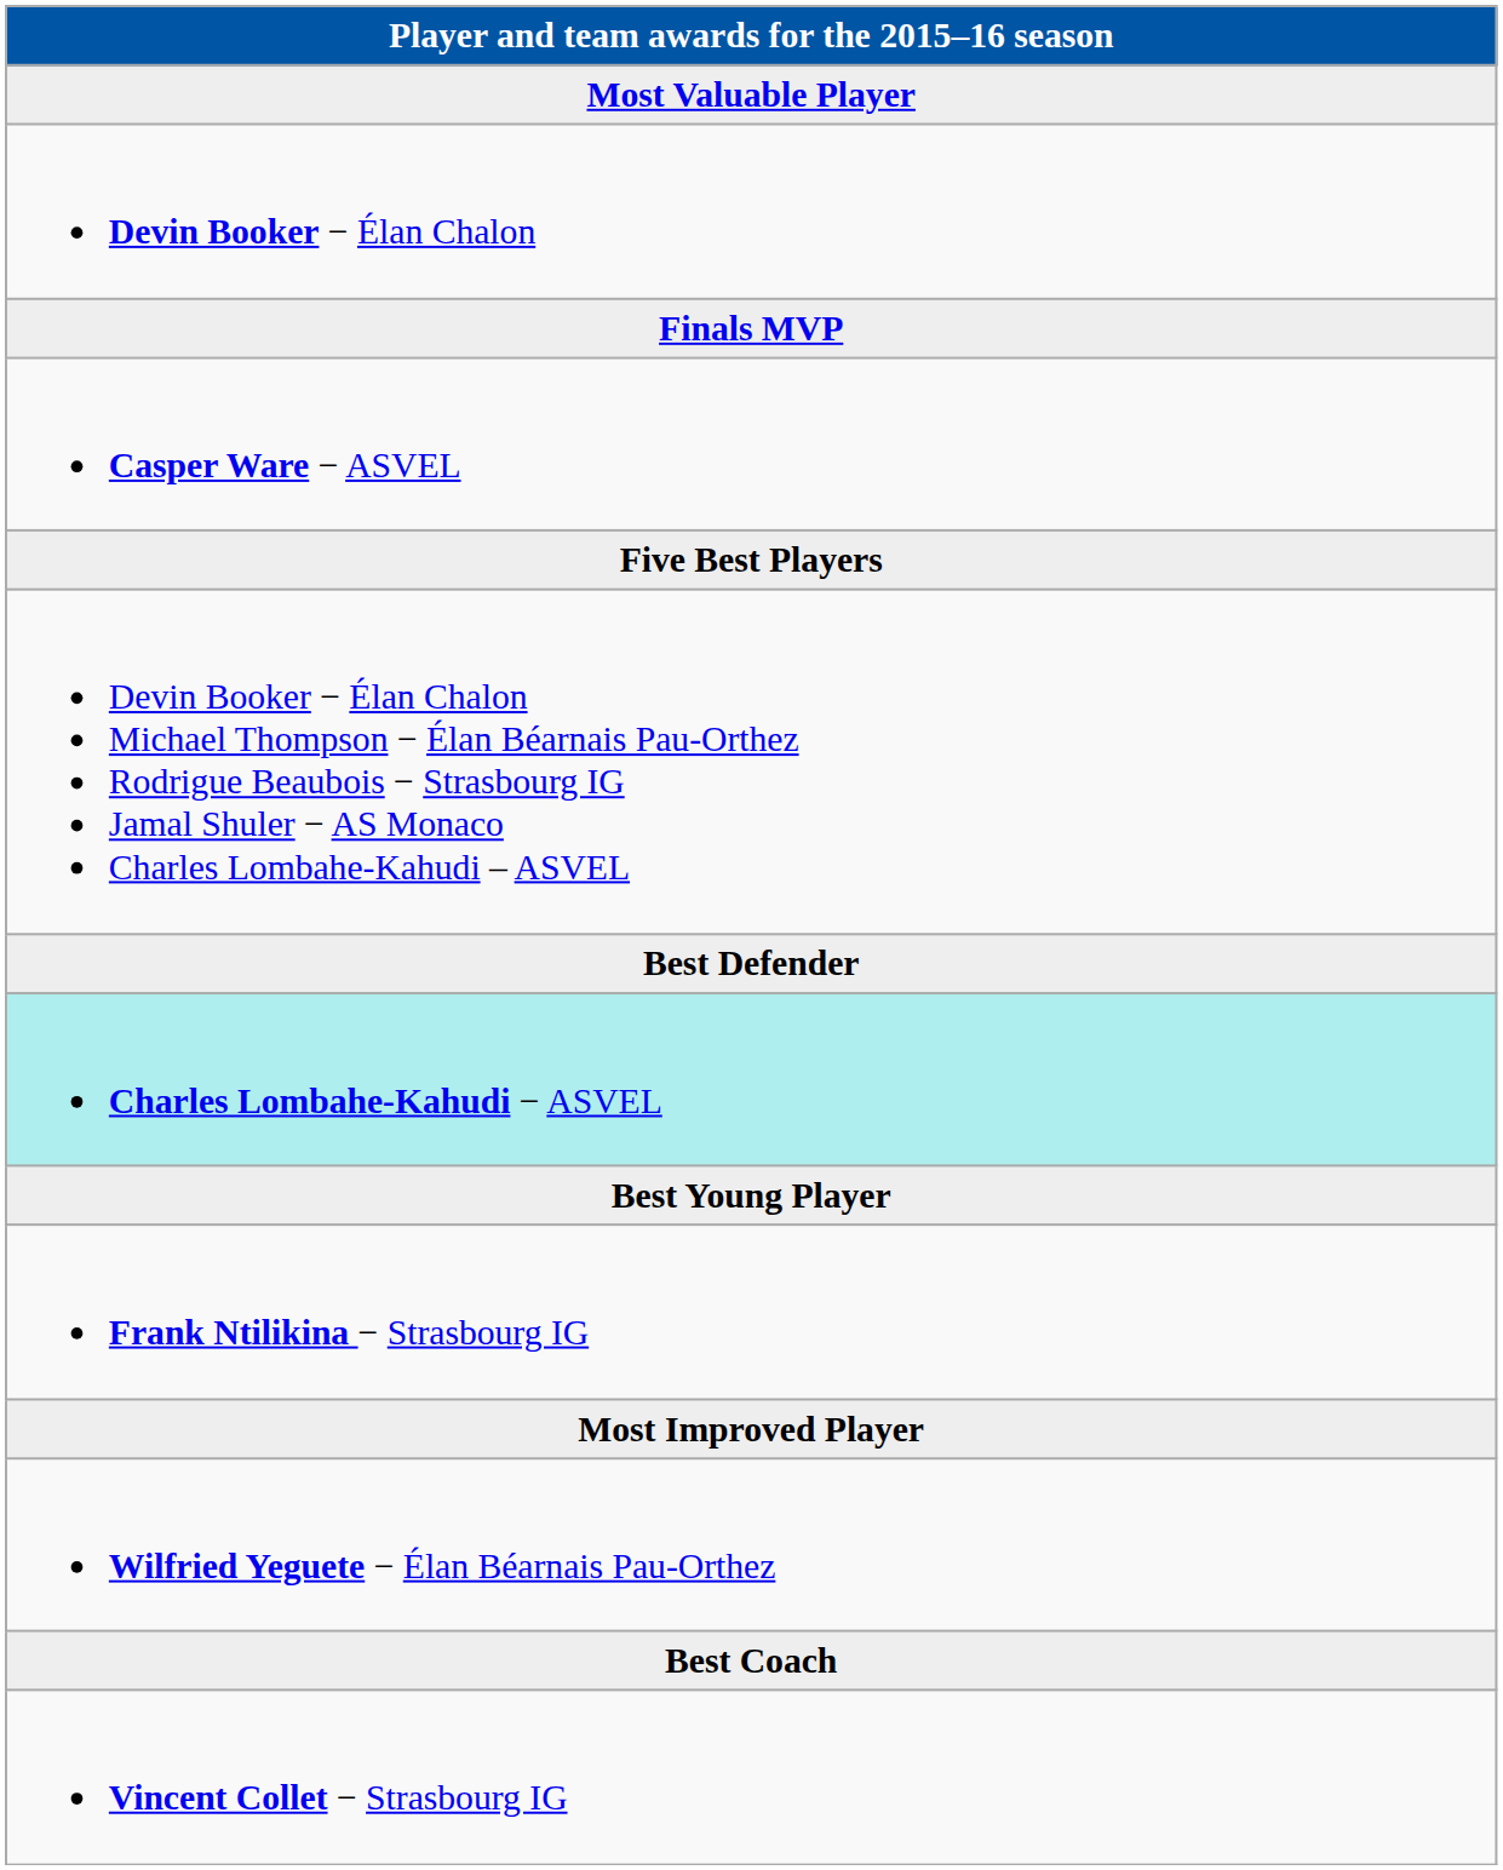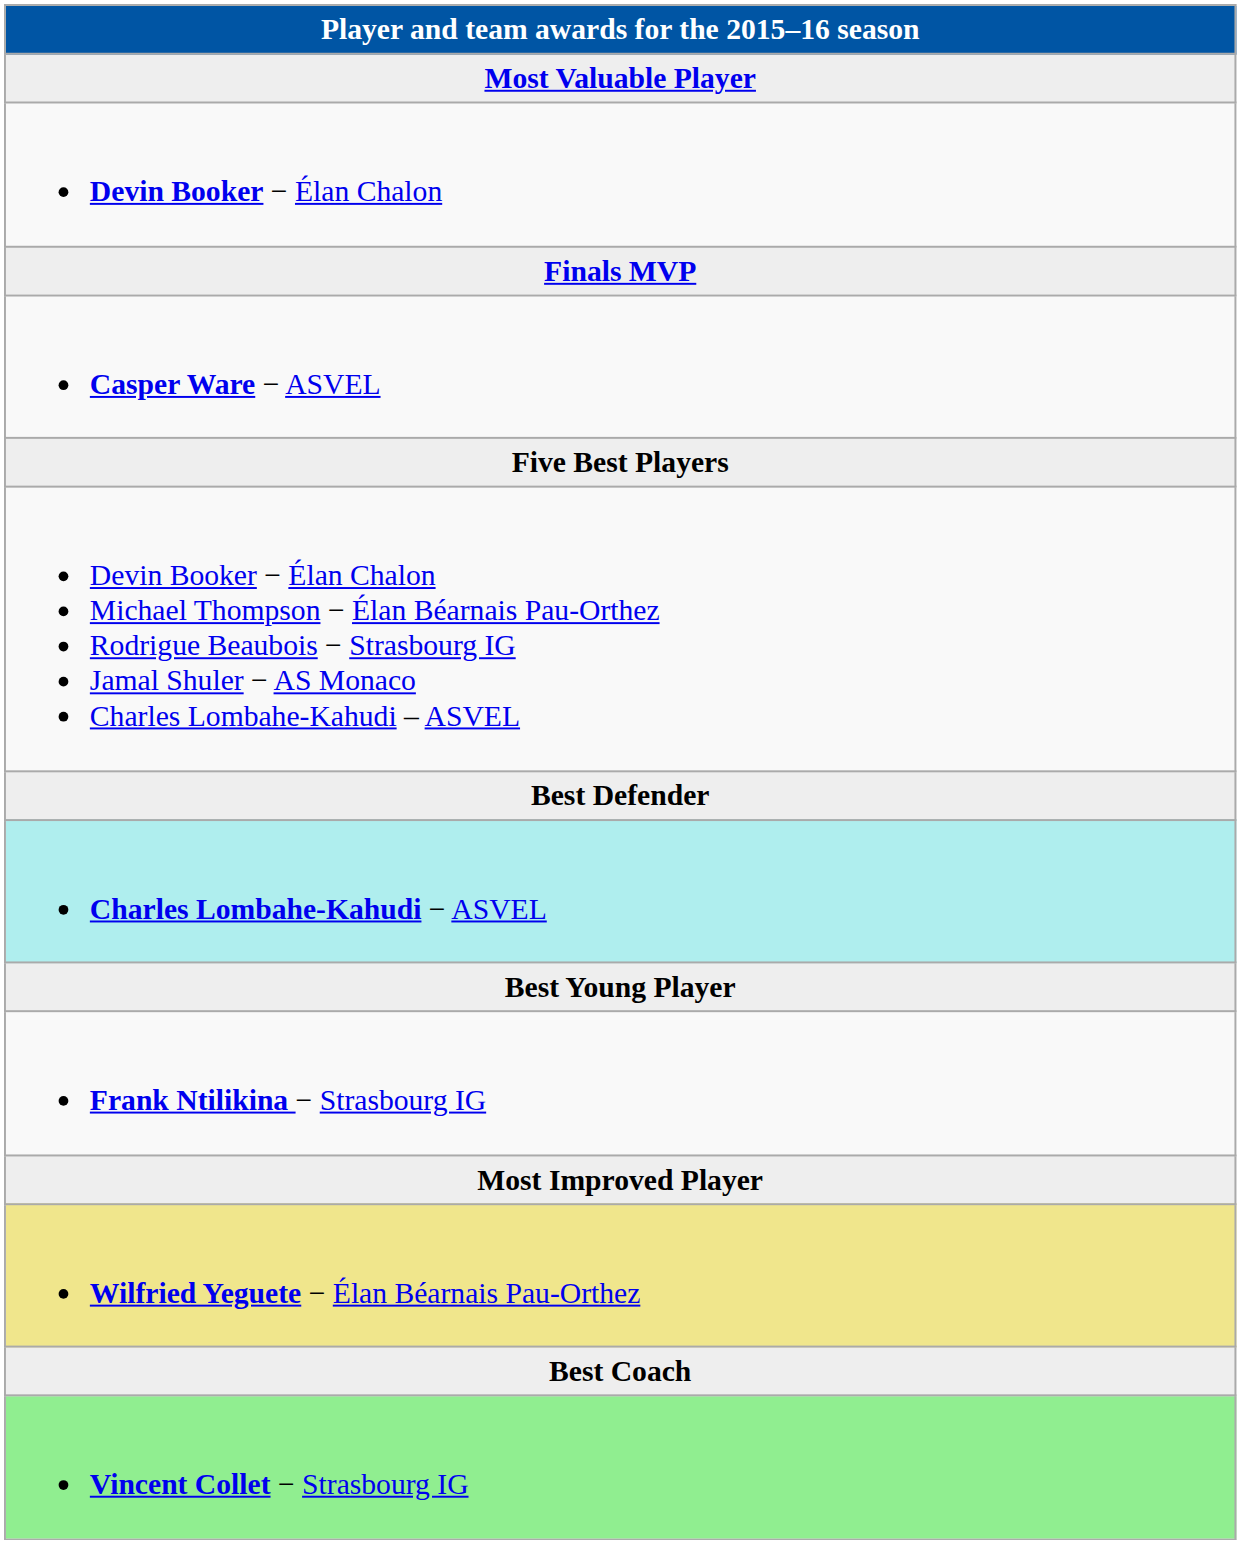row 13 | column 1: no background -> khaki background
row 15 | column 1: no background -> lightgreen background
